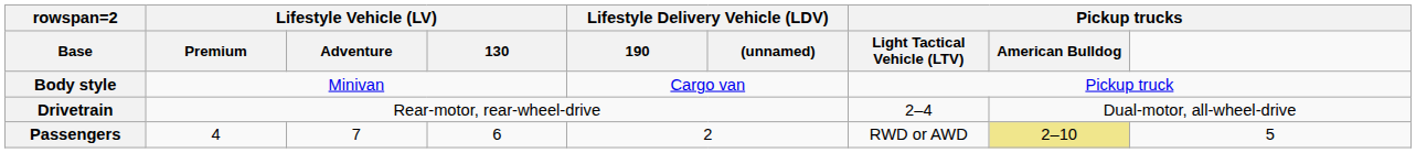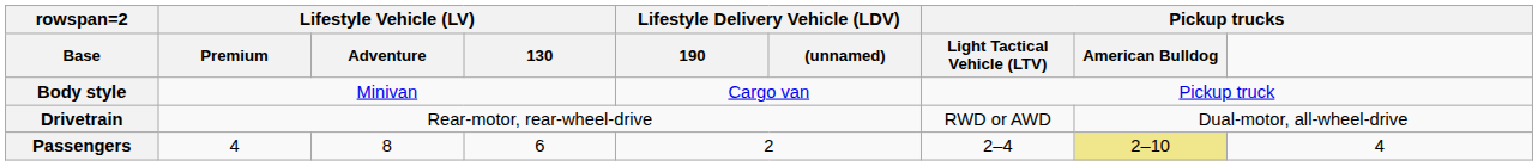Drivetrain | Pickup trucks / Light Tactical Vehicle (LTV): 2–4 -> RWD or AWD
Passengers | Lifestyle Vehicle (LV) / Adventure: 7 -> 8
Passengers | Pickup trucks / Light Tactical Vehicle (LTV): RWD or AWD -> 2–4
Passengers | Pickup trucks: 5 -> 4
